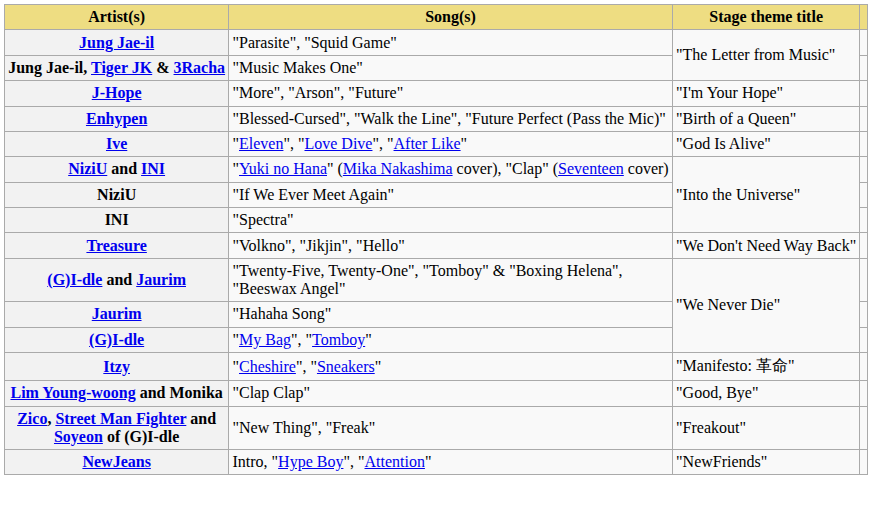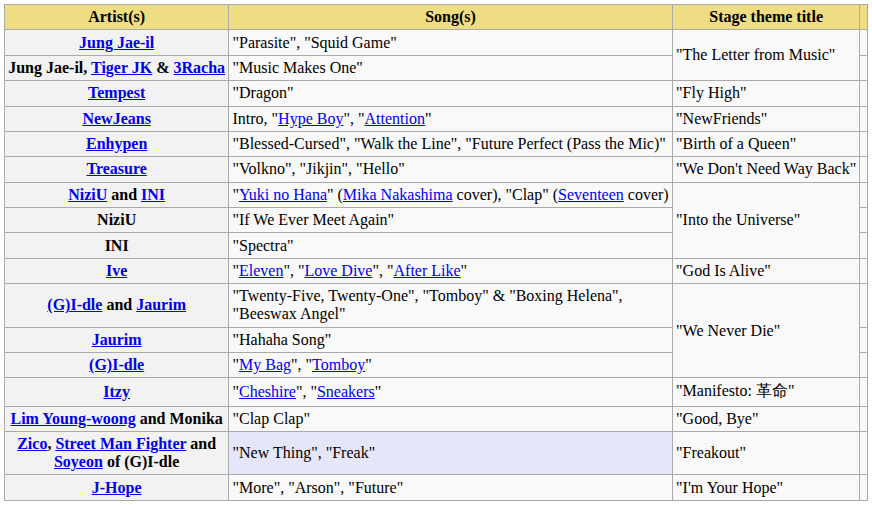+ row: Tempest | "Dragon" | "Fly High"
rows swapped: NewJeans <-> J-Hope
rows swapped: Ive <-> Treasure
Zico, Street Man Fighter and Soyeon of (G)I-dle | Song(s): no background -> lavender background
